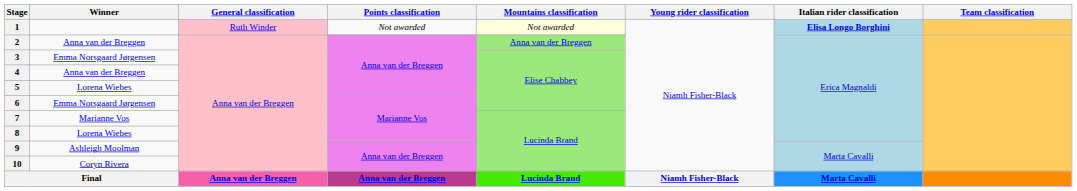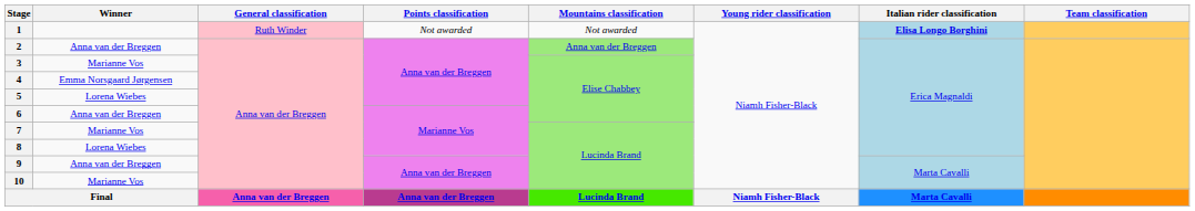1 | Mountains classification: lightyellow background -> no background
3 | Winner: Emma Norsgaard Jørgensen -> Marianne Vos
4 | Winner: Anna van der Breggen -> Emma Norsgaard Jørgensen
6 | Winner: Emma Norsgaard Jørgensen -> Anna van der Breggen
9 | Winner: Ashleigh Moolman -> Anna van der Breggen
10 | Winner: Coryn Rivera -> Marianne Vos
